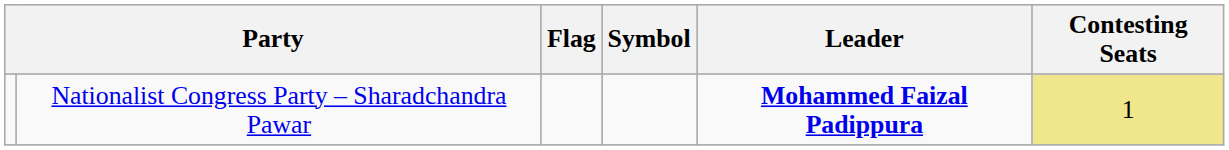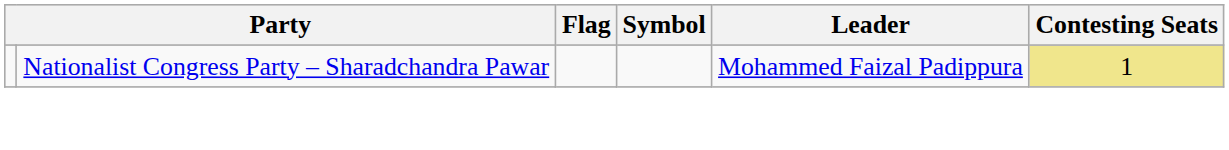Nationalist Congress Party – Sharadchandra Pawar | Leader: bold -> normal
